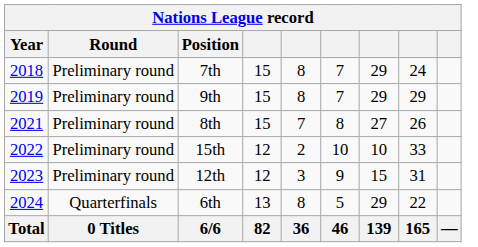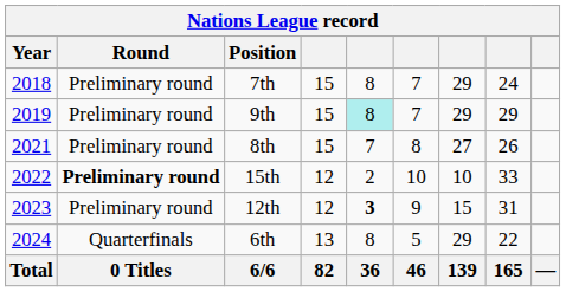9th | column 5: no background -> paleturquoise background
15th | Round: normal -> bold
12th | column 5: normal -> bold
